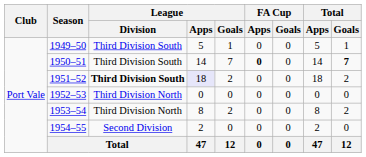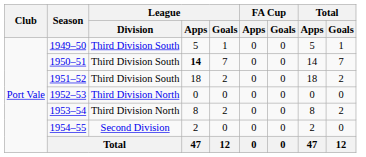1950–51 | League / Apps: normal -> bold
1950–51 | FA Cup / Apps: bold -> normal
1950–51 | Total / Goals: bold -> normal
1951–52 | League / Division: bold -> normal
1951–52 | League / Apps: lavender background -> no background
